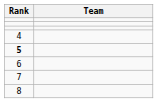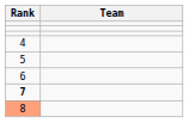row 6 | Rank: bold -> normal
row 8 | Rank: normal -> bold
row 9 | Rank: no background -> lightsalmon background
